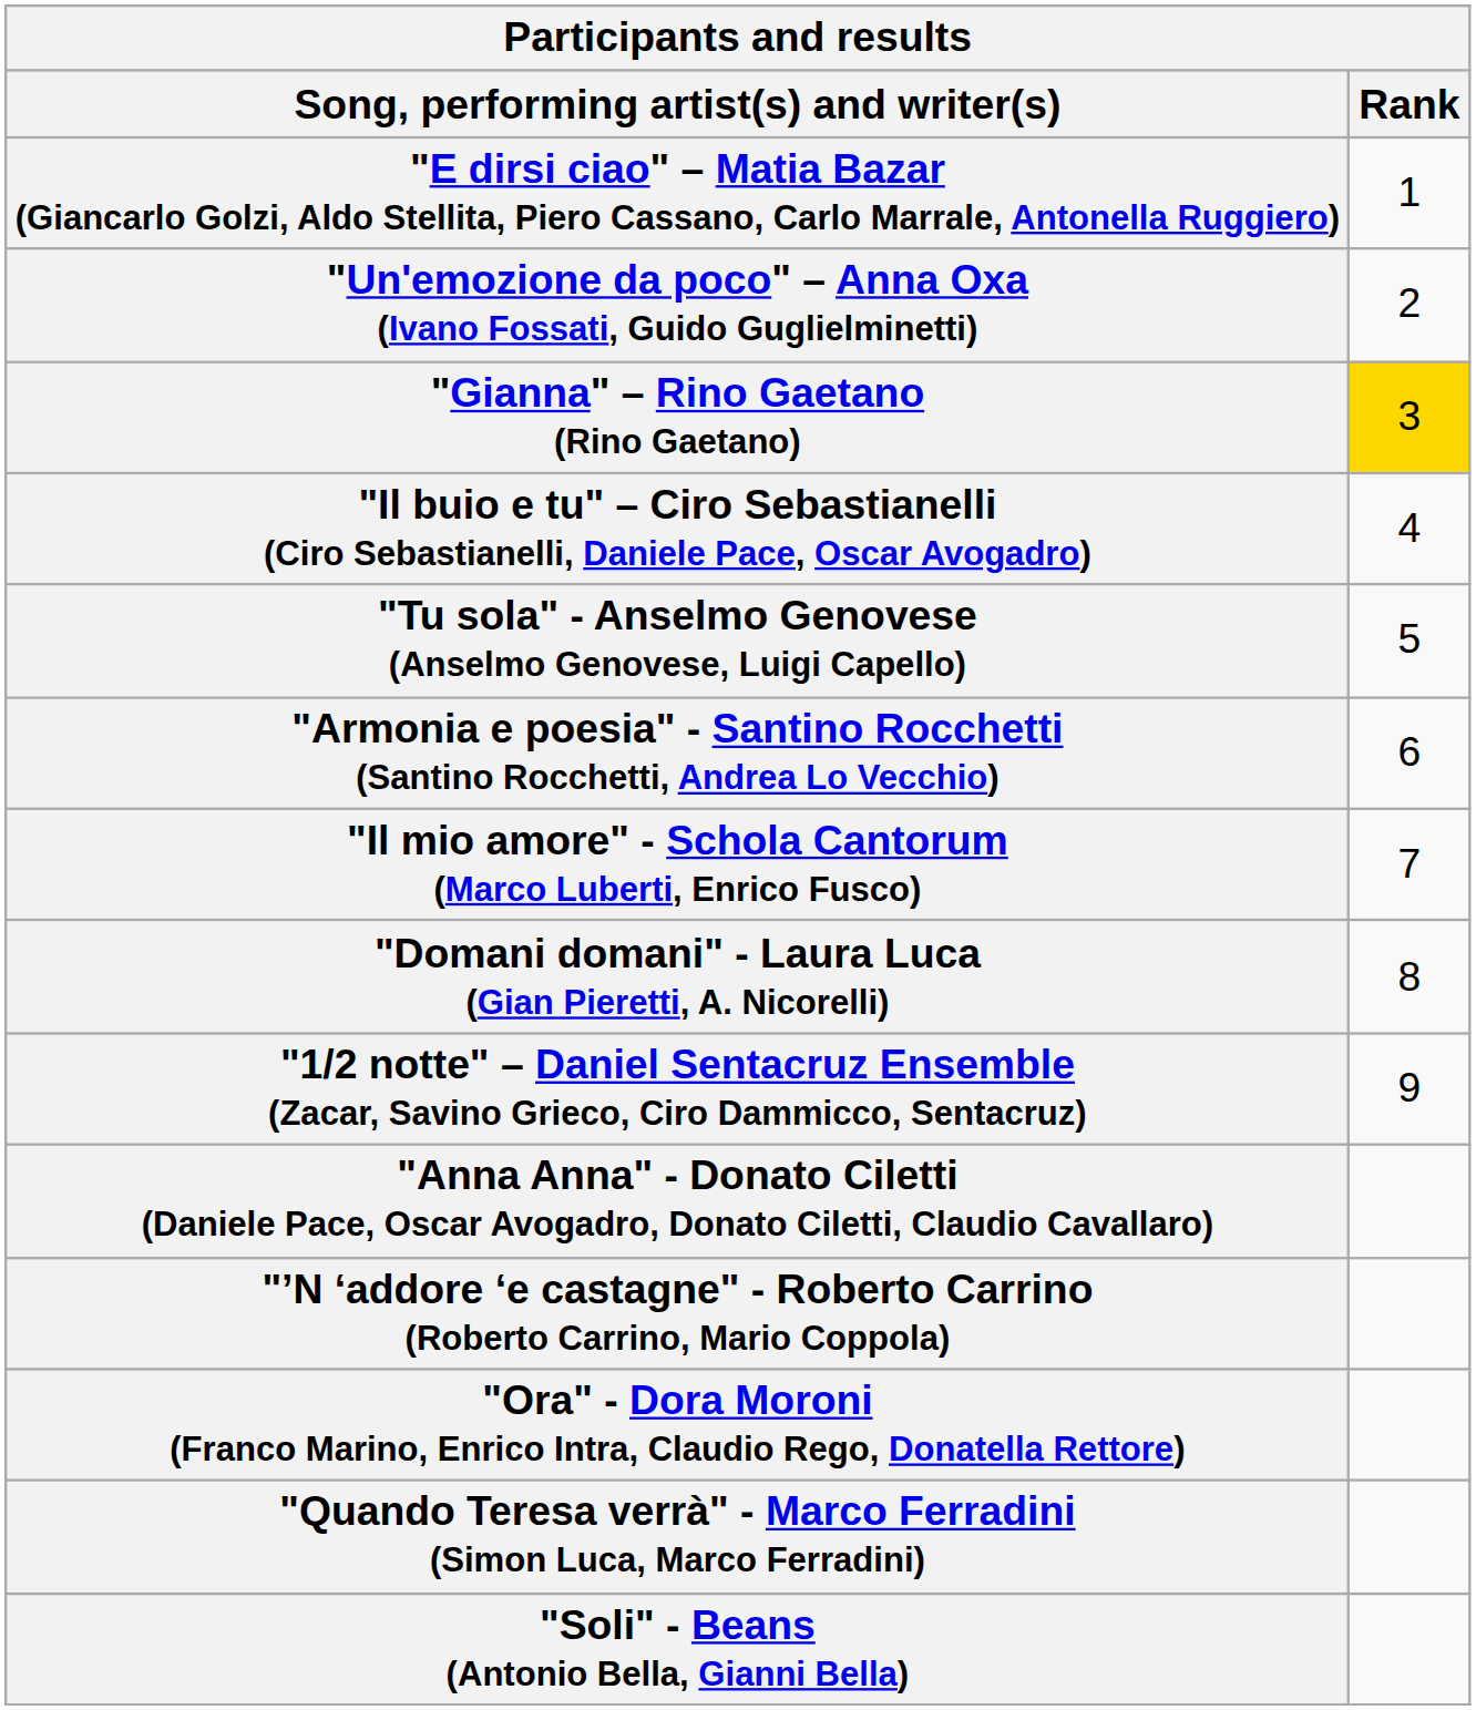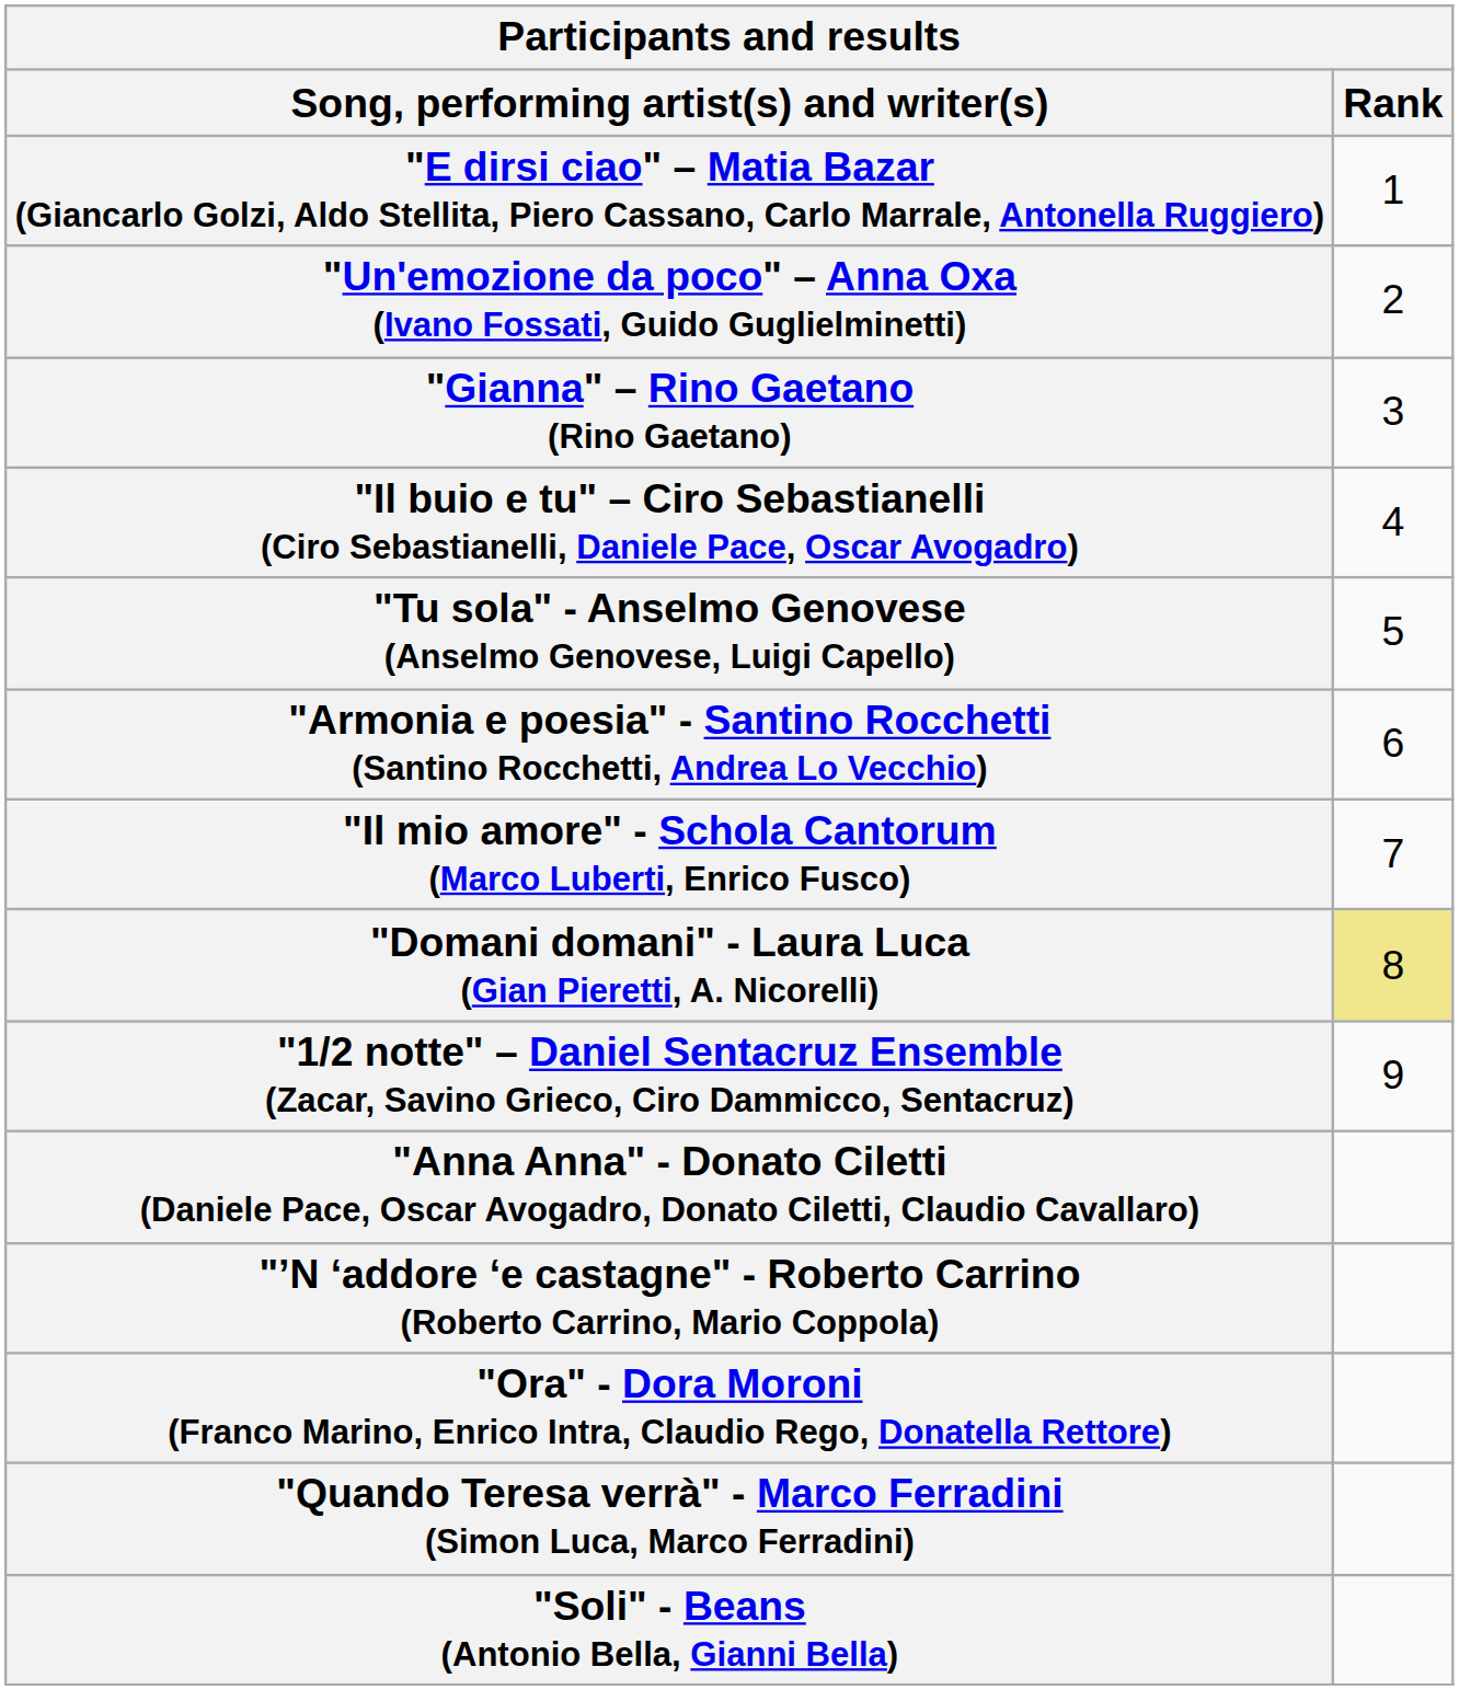"Gianna" – Rino Gaetano (Rino Gaetano) | Rank: gold background -> no background
"Domani domani" - Laura Luca (Gian Pieretti, A. Nicorelli) | Rank: no background -> khaki background
